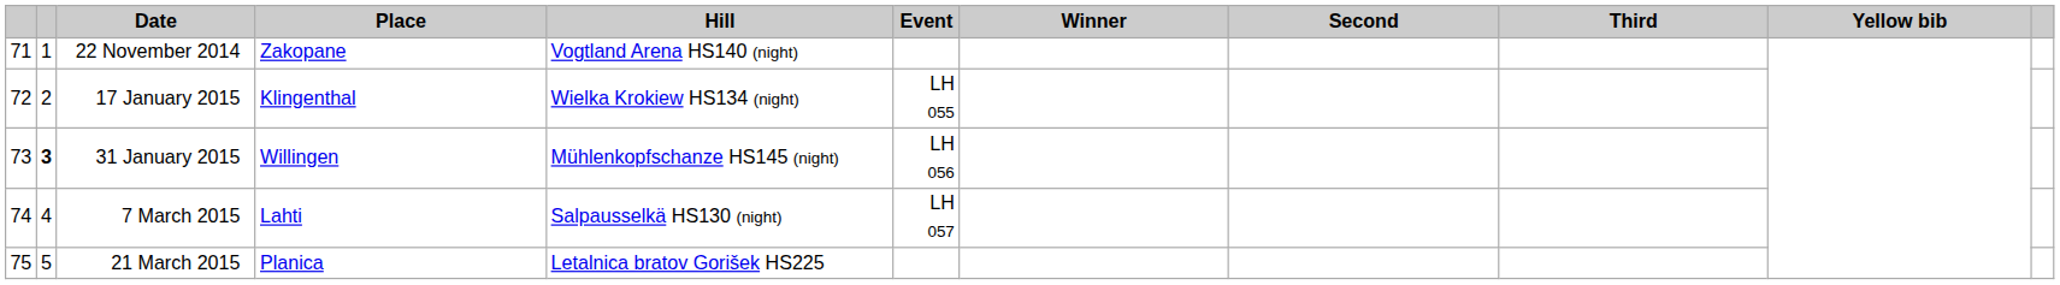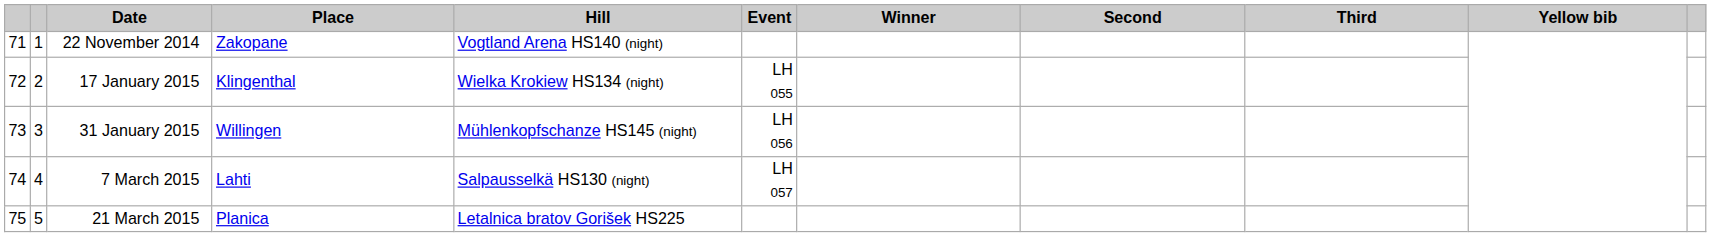31 January 2015 | column 2: bold -> normal
